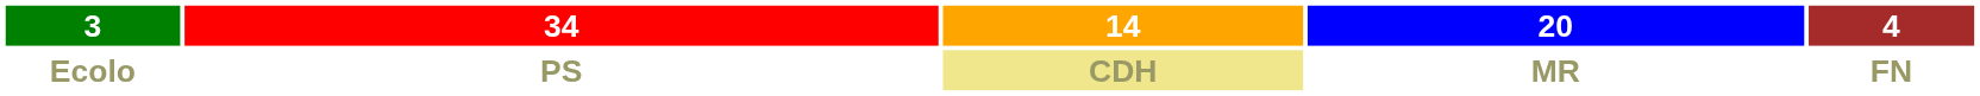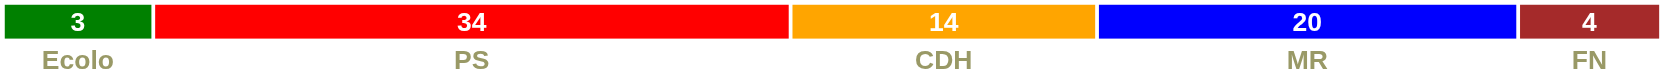Ecolo | column 3: khaki background -> no background
